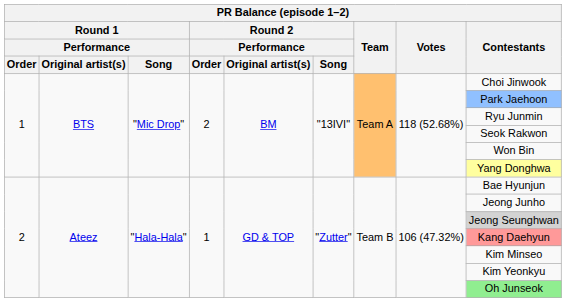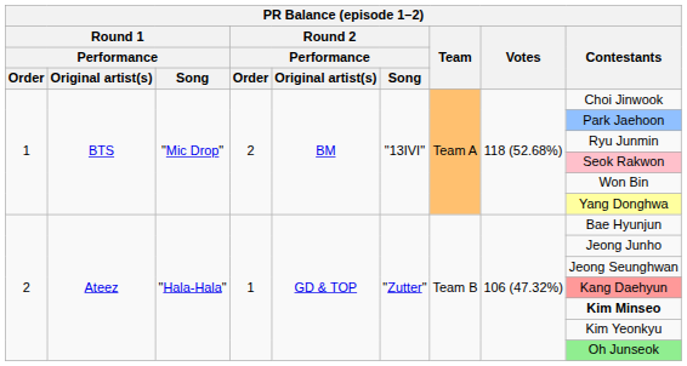row 8 | Contestants: no background -> pink background
row 13 | Contestants: lightgrey background -> no background
row 15 | Contestants: normal -> bold
